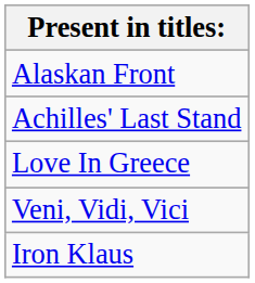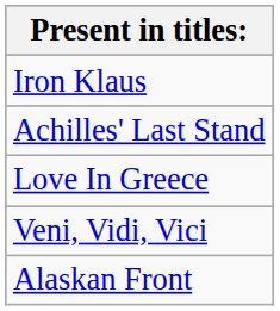row 2 | column 1: Alaskan Front -> Iron Klaus
row 6 | column 1: Iron Klaus -> Alaskan Front
